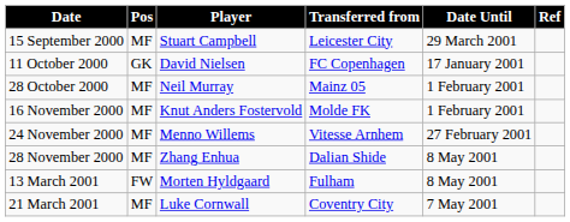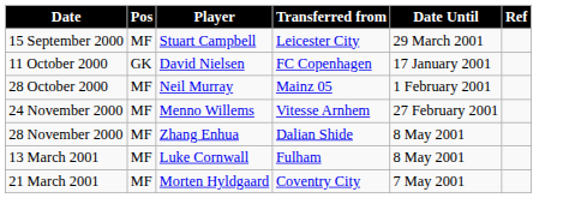- row: 16 November 2000 | MF | Knut Anders Fostervold | Molde FK | 1 February 2001
13 March 2001 | Pos: FW -> MF
13 March 2001 | Player: Morten Hyldgaard -> Luke Cornwall
21 March 2001 | Player: Luke Cornwall -> Morten Hyldgaard
